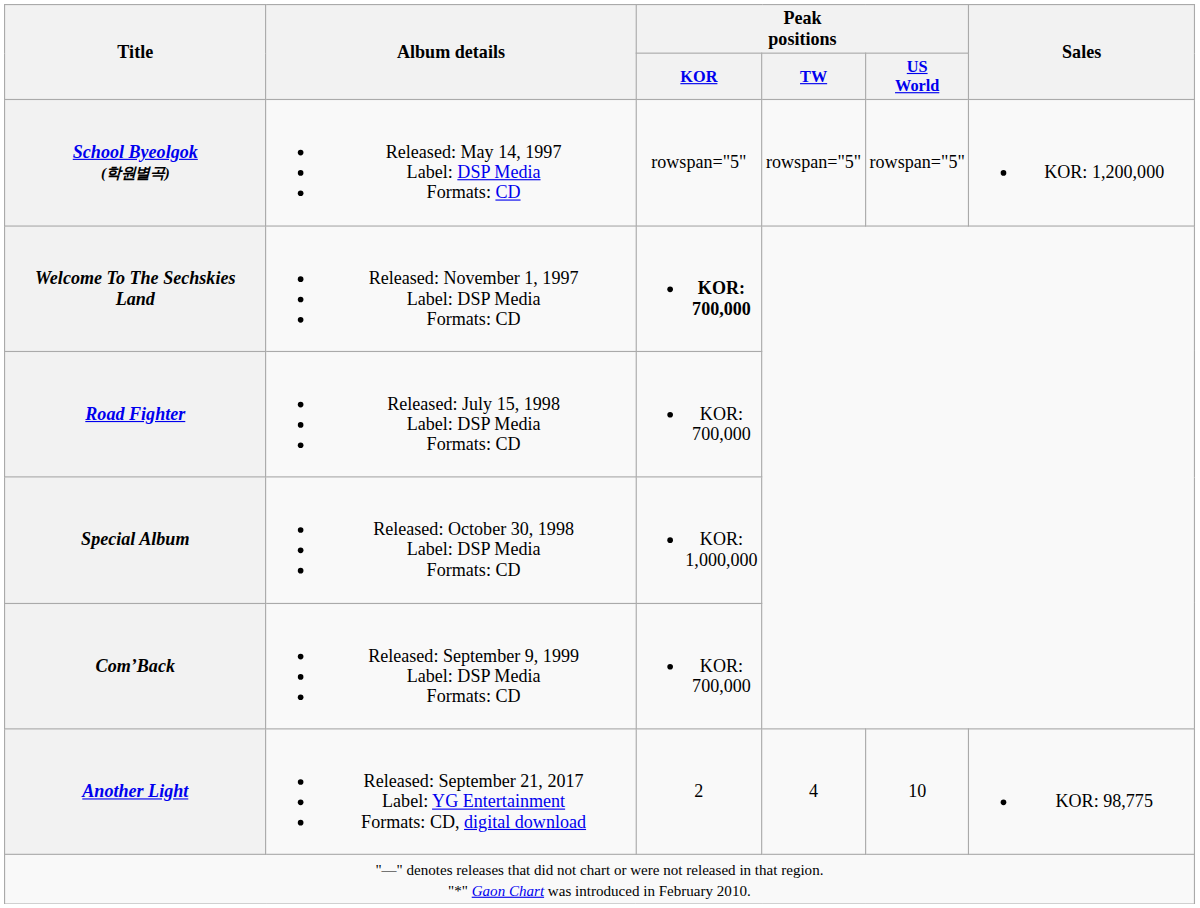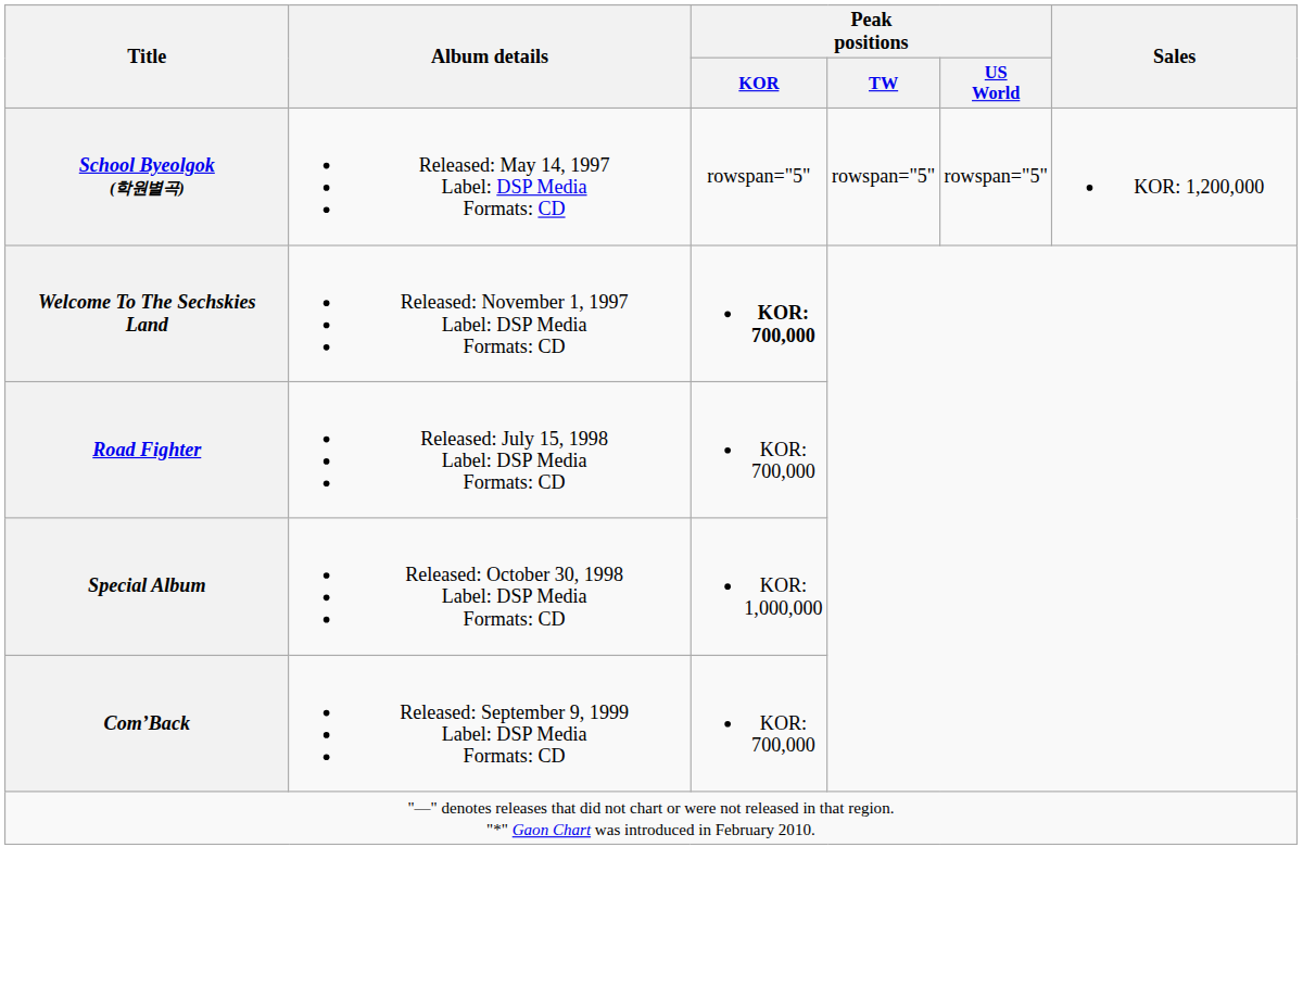- row: Another Light | Released: September 21, 2017 Label: YG Entertainment Formats: CD, digital download | 2 | 4 | 10 | KOR: 98,775
